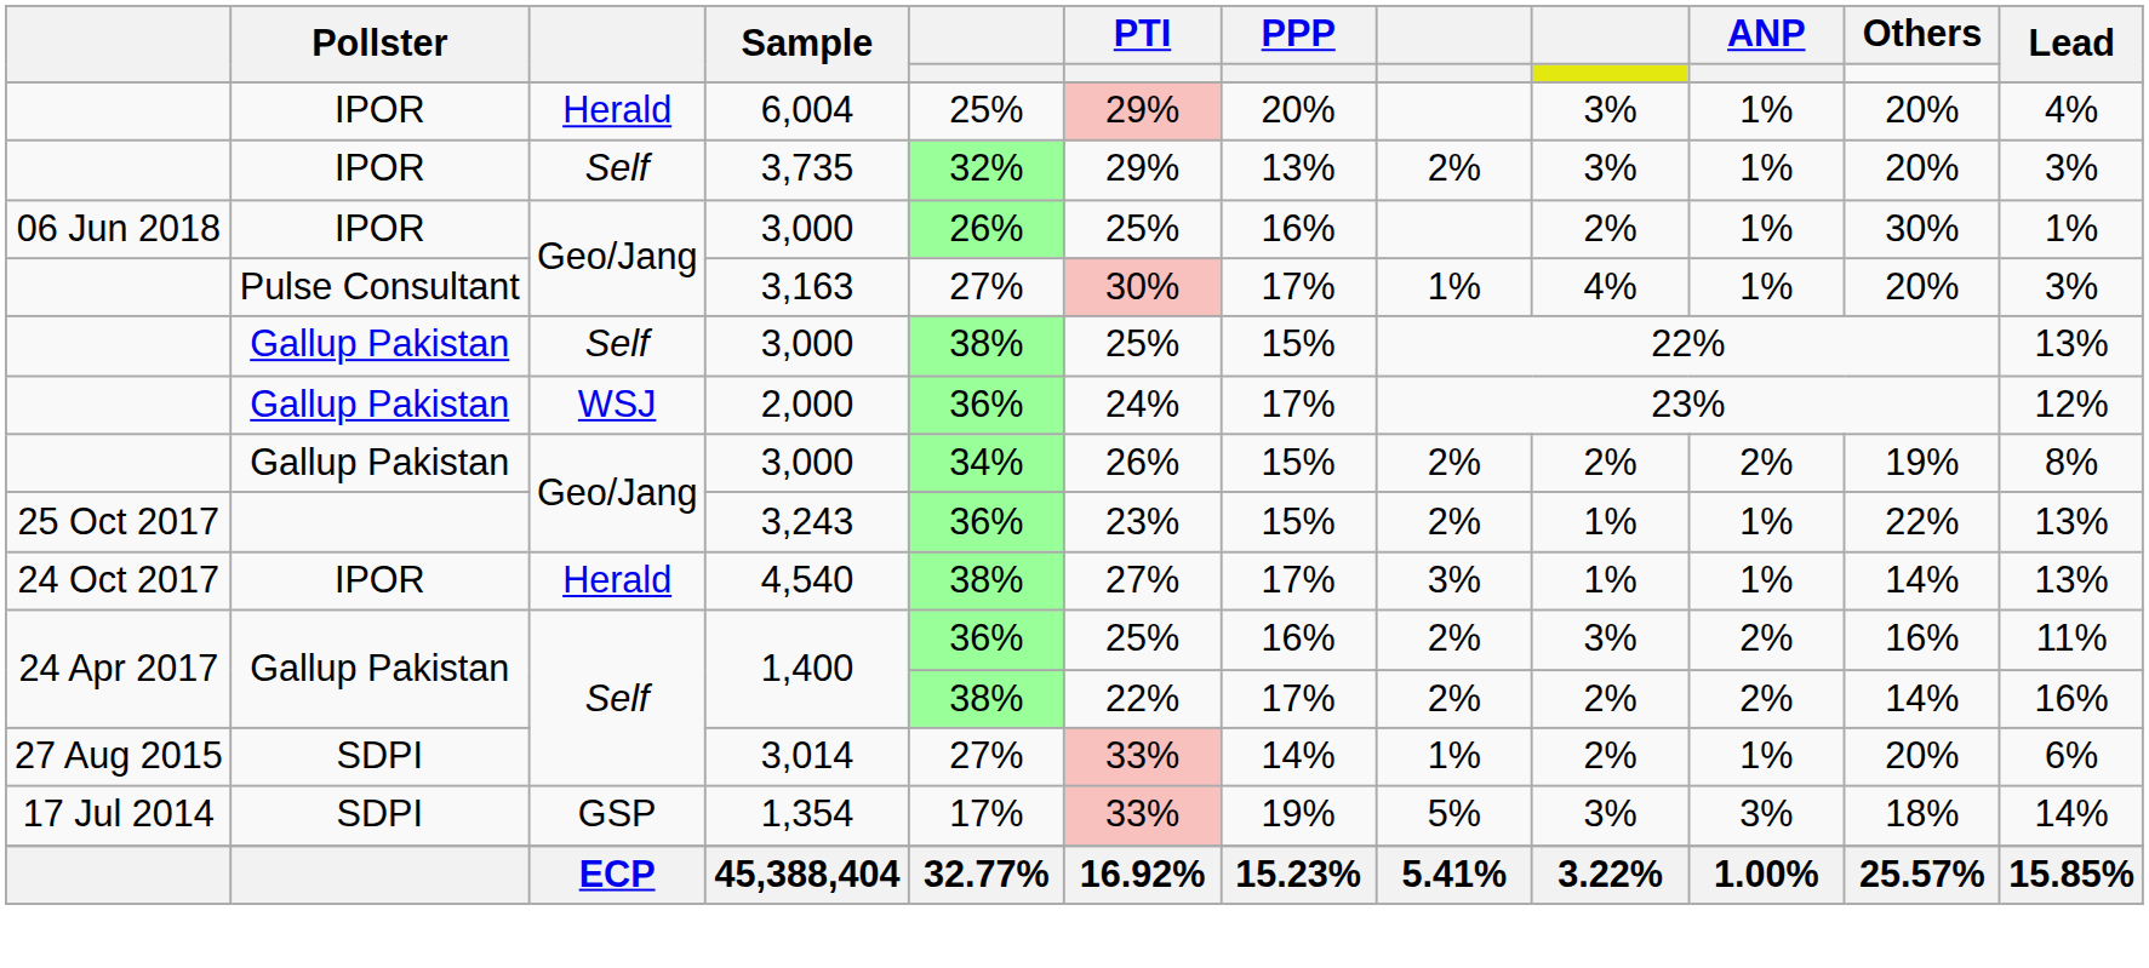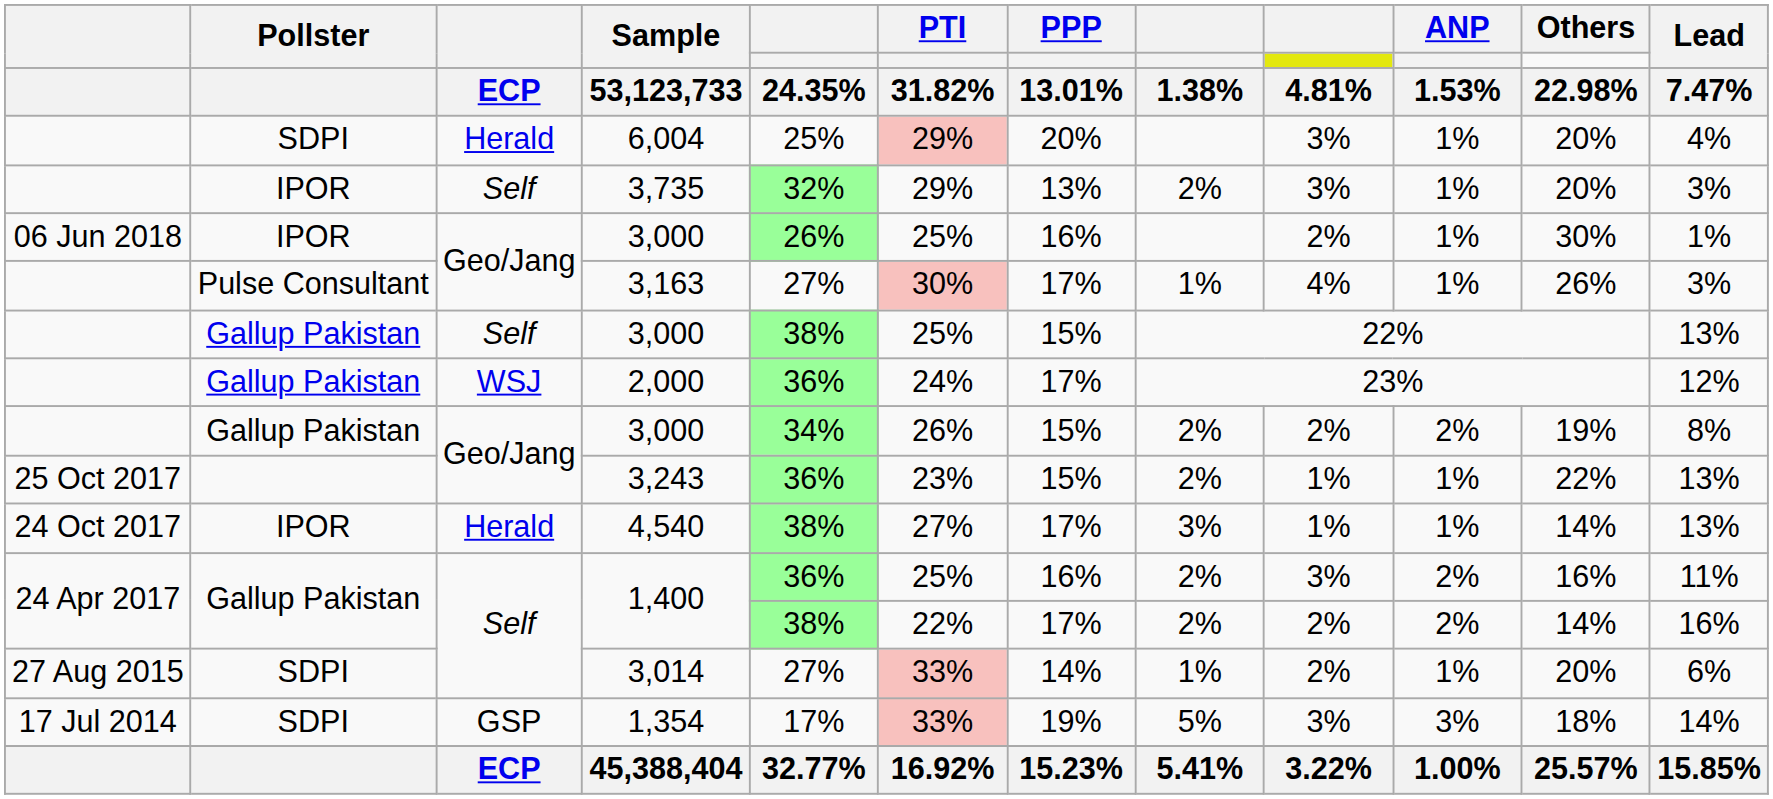+ row: ECP | 53,123,733 | 24.35% | 31.82% | 13.01% | 1.38% | 4.81% | 1.53% | 22.98% | 7.47%
6,004 | Pollster: IPOR -> SDPI
3,163 | Others: 20% -> 26%
